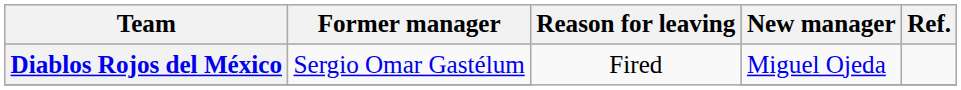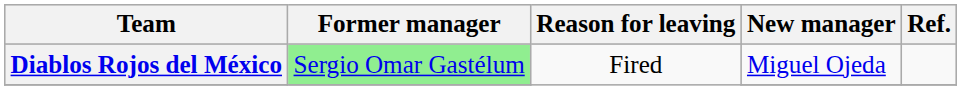Diablos Rojos del México | Former manager: no background -> lightgreen background
